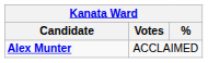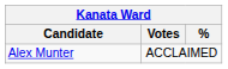Alex Munter | Candidate: bold -> normal
